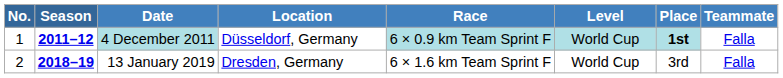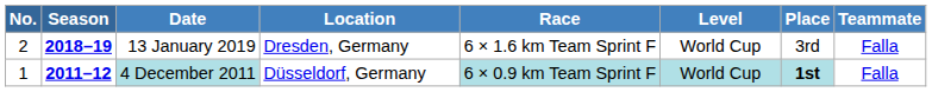rows swapped: 4 December 2011 <-> 13 January 2019
